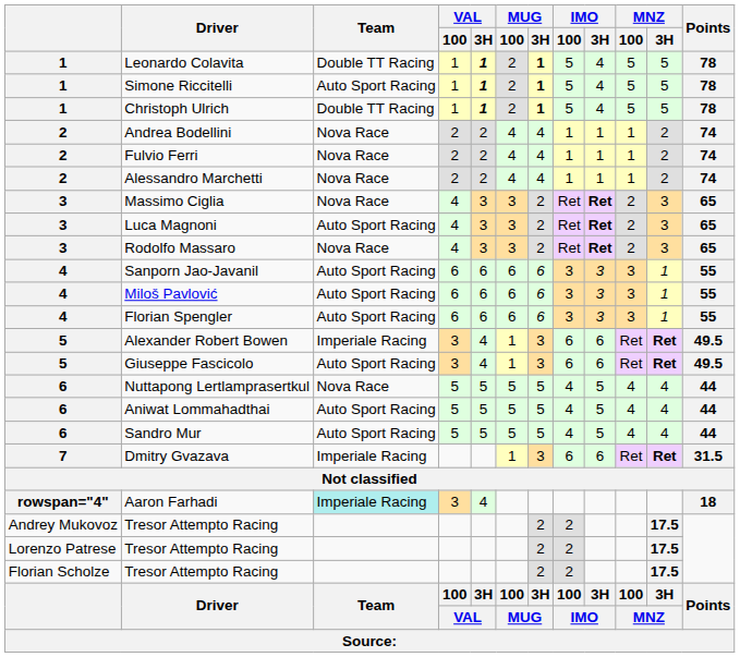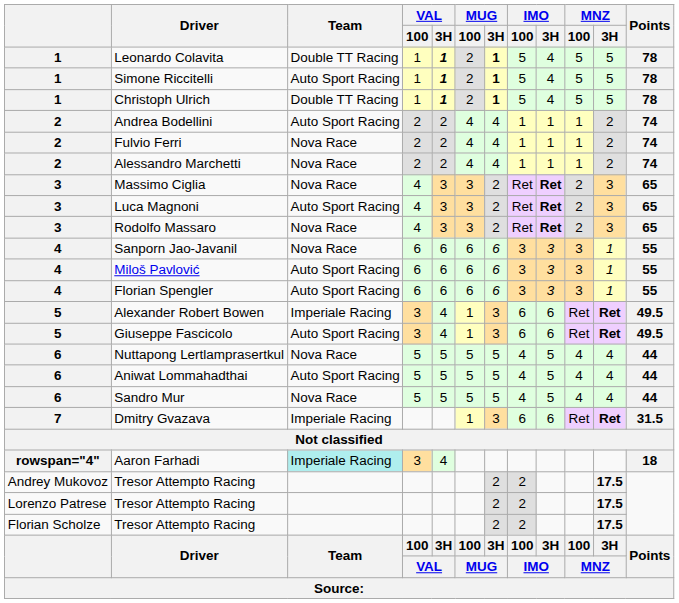Andrea Bodellini | Team: Nova Race -> Auto Sport Racing
Sanporn Jao-Javanil | Team: Auto Sport Racing -> Nova Race
Sandro Mur | Team: Auto Sport Racing -> Nova Race
